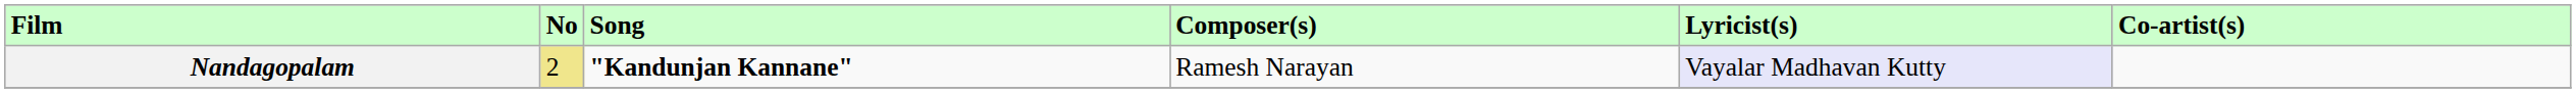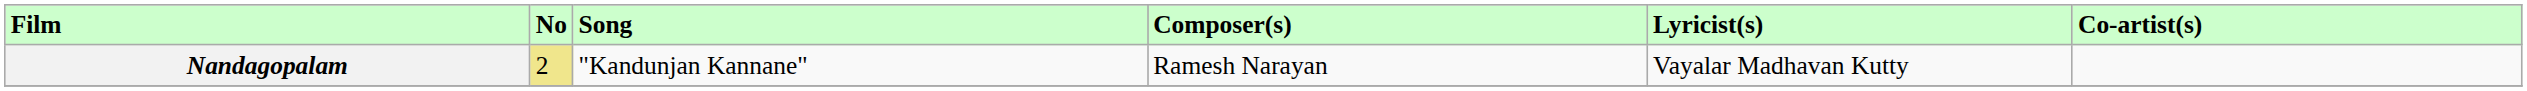Nandagopalam | Song: bold -> normal
Nandagopalam | Lyricist(s): lavender background -> no background
